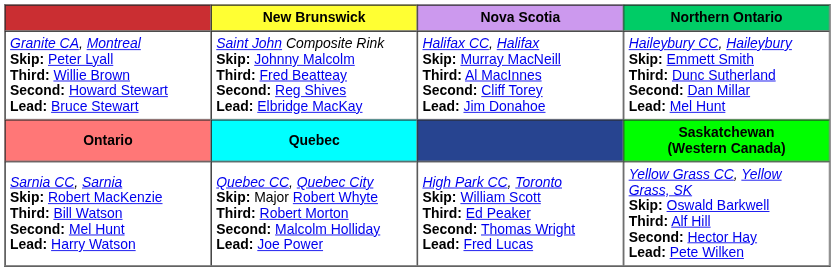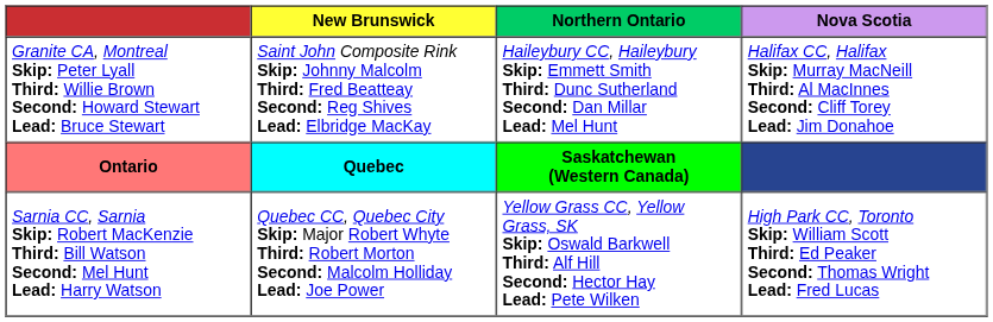columns swapped: Northern Ontario <-> Nova Scotia
